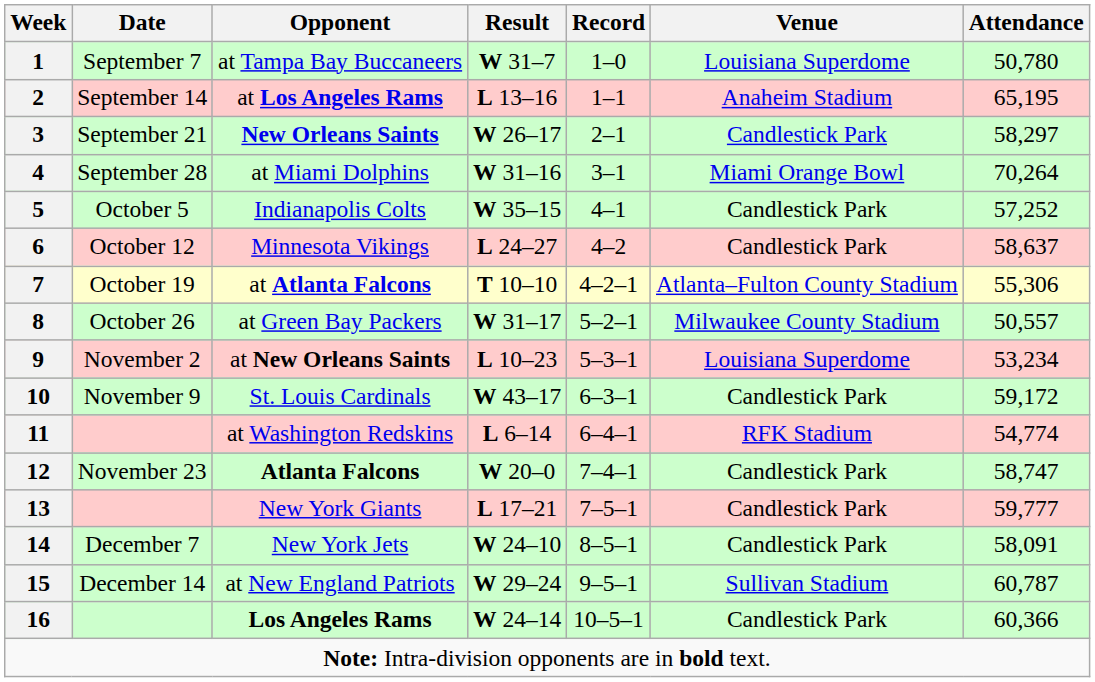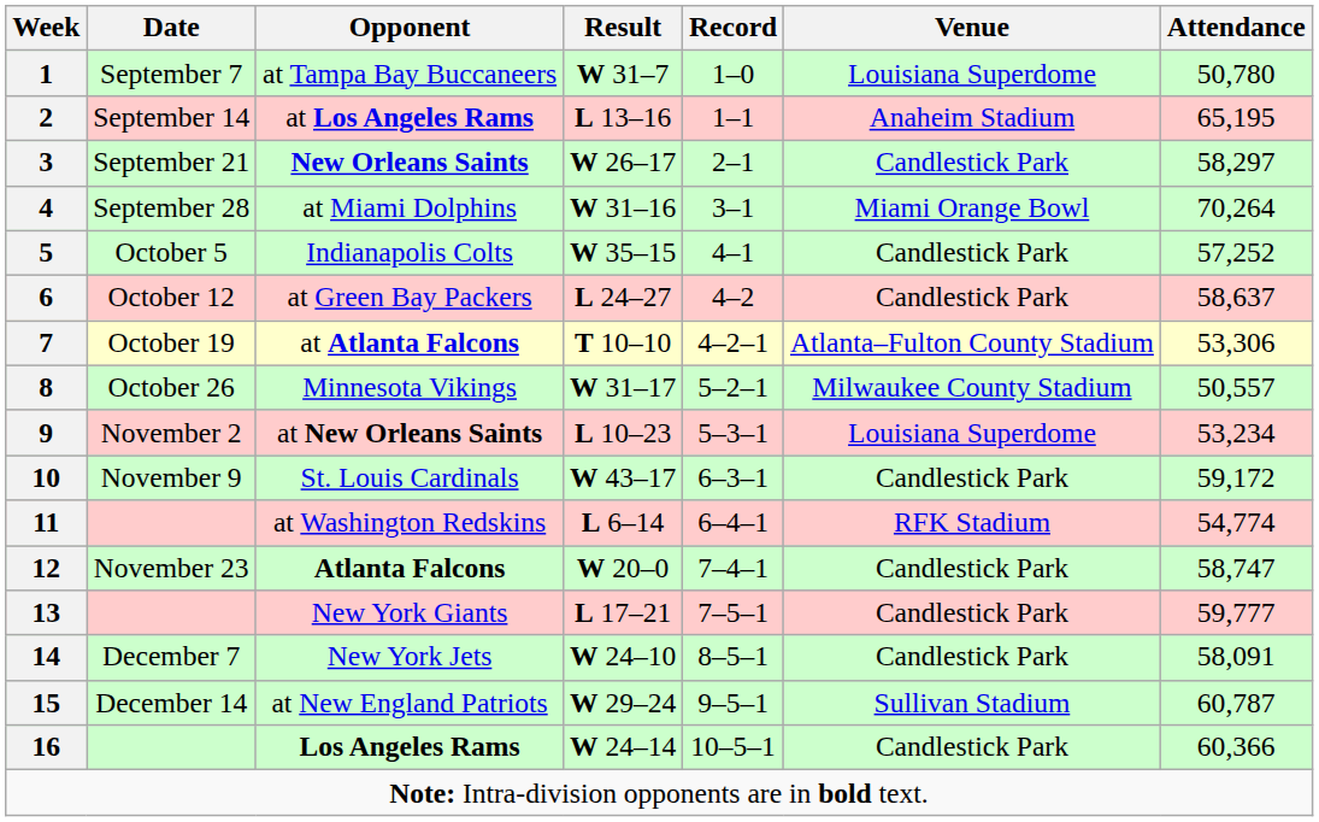6 | Opponent: Minnesota Vikings -> at Green Bay Packers
7 | Attendance: 55,306 -> 53,306
8 | Opponent: at Green Bay Packers -> Minnesota Vikings
